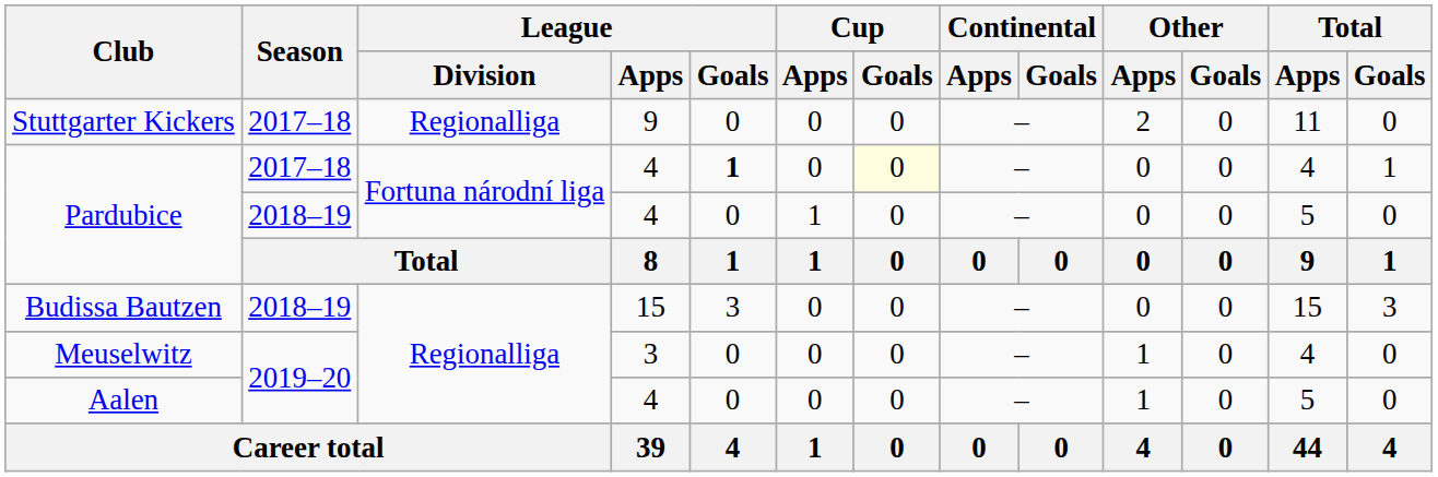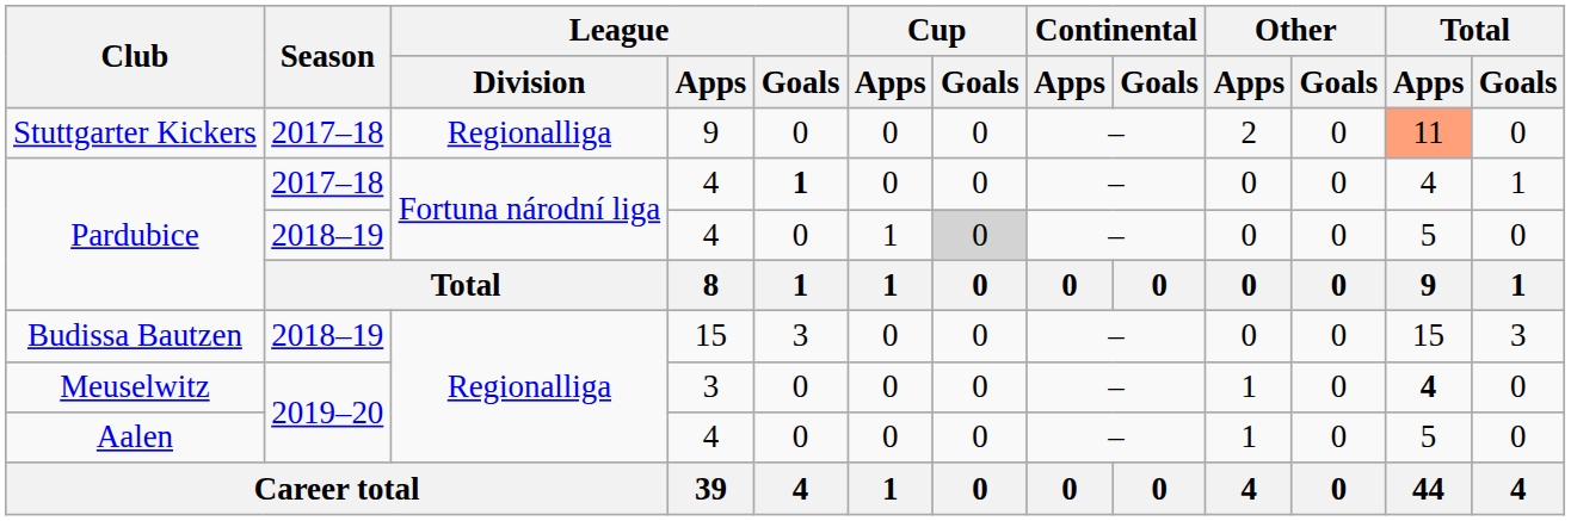Stuttgarter Kickers | Total / Apps: no background -> lightsalmon background
Pardubice / 2017–18 | Cup / Goals: lightyellow background -> no background
Pardubice / 2018–19 | Cup / Goals: no background -> lightgrey background
Meuselwitz | Total / Apps: normal -> bold
